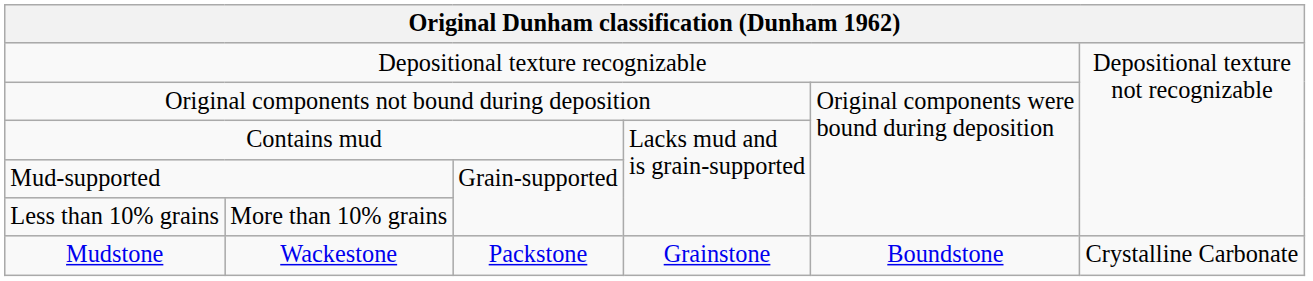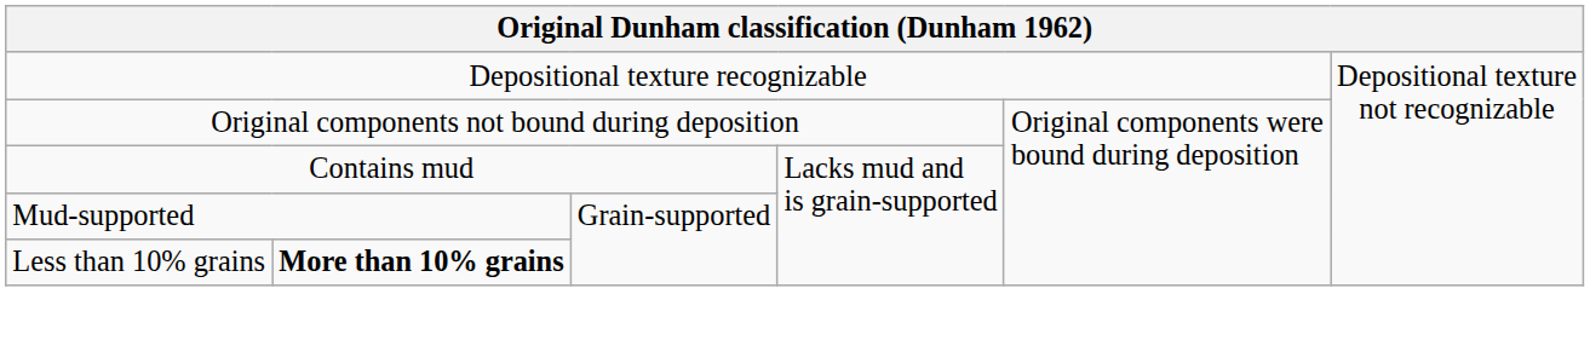Less than 10% grains | column 2: normal -> bold
- row: Mudstone | Wackestone | Packstone | Grainstone | Boundstone | Crystalline Carbonate
